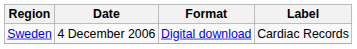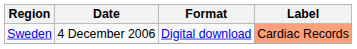Sweden | Label: no background -> lightsalmon background
